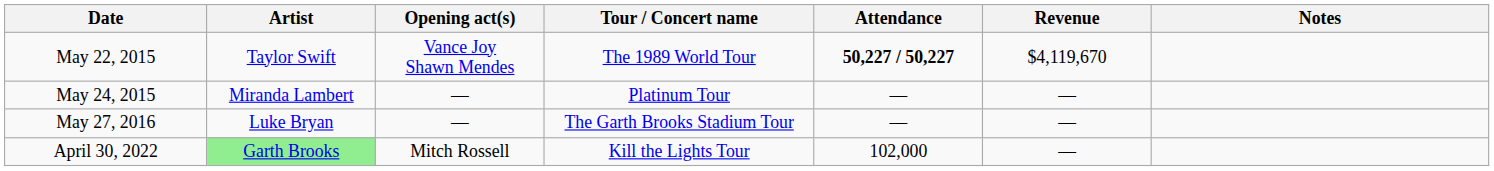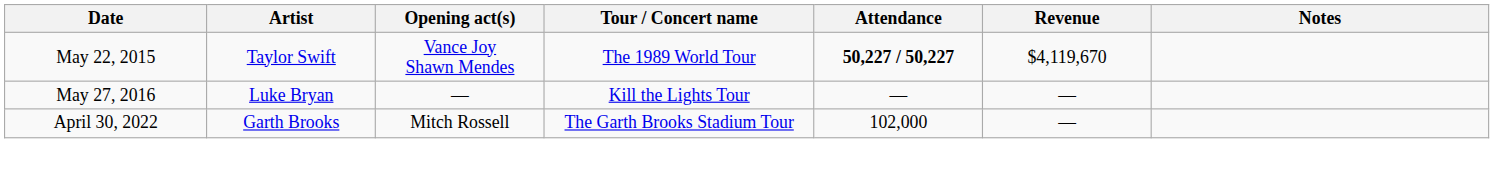- row: May 24, 2015 | Miranda Lambert | — | Platinum Tour | — | —
May 27, 2016 | Tour / Concert name: The Garth Brooks Stadium Tour -> Kill the Lights Tour
April 30, 2022 | Artist: lightgreen background -> no background
April 30, 2022 | Tour / Concert name: Kill the Lights Tour -> The Garth Brooks Stadium Tour
